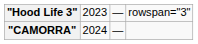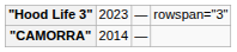"CAMORRA" | column 2: 2024 -> 2014
